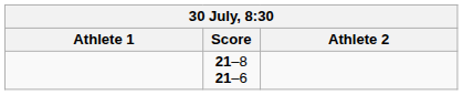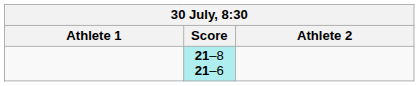row 3 | Score: no background -> paleturquoise background
